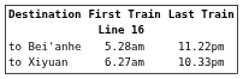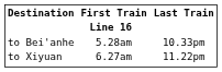to Bei'anhe | Last Train: 11.22pm -> 10.33pm
to Xiyuan | Last Train: 10.33pm -> 11.22pm
